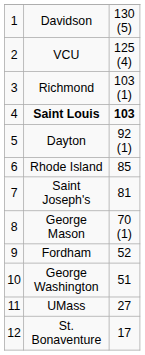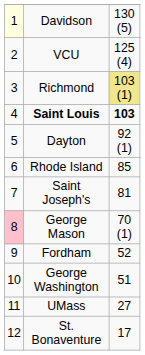Davidson | column 1: no background -> lightyellow background
Richmond | column 3: no background -> khaki background
George Mason | column 1: no background -> pink background
